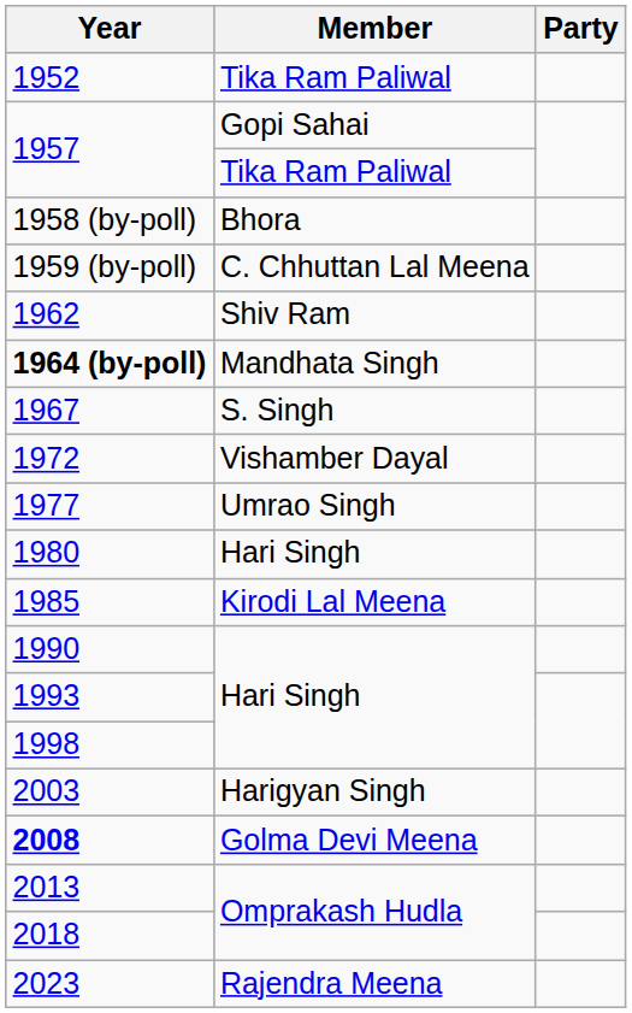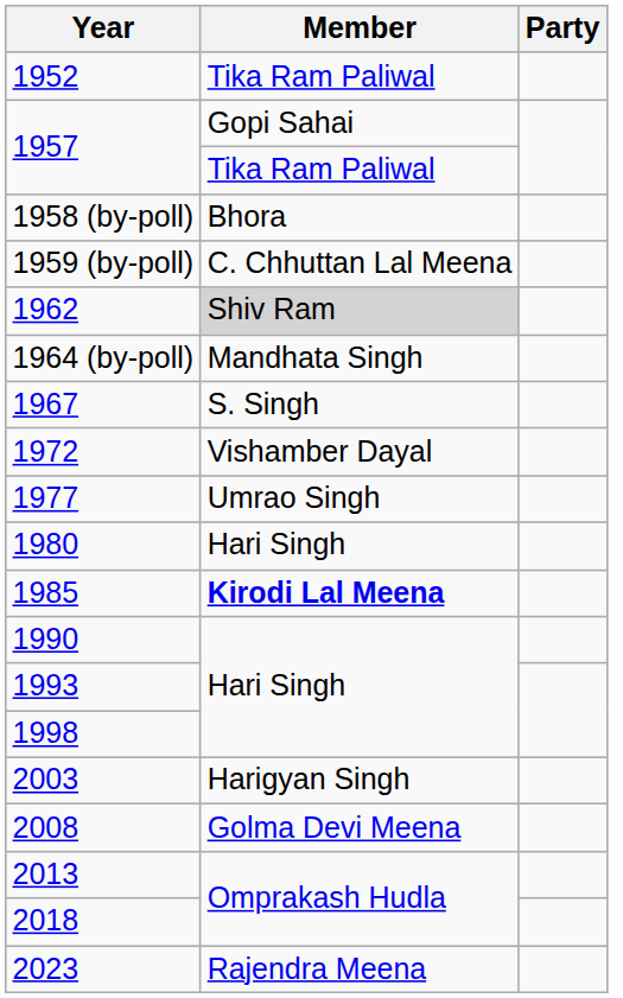1962 | Member: no background -> lightgrey background
1964 (by-poll) | Year: bold -> normal
1985 | Member: normal -> bold
2008 | Year: bold -> normal
